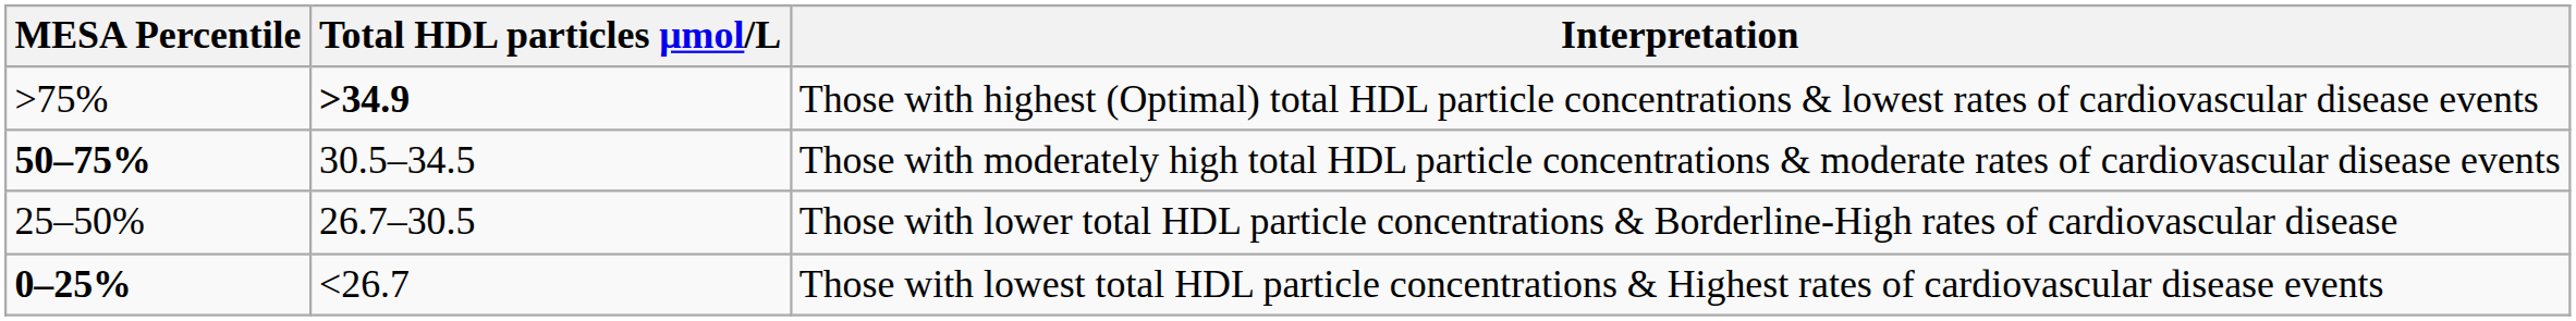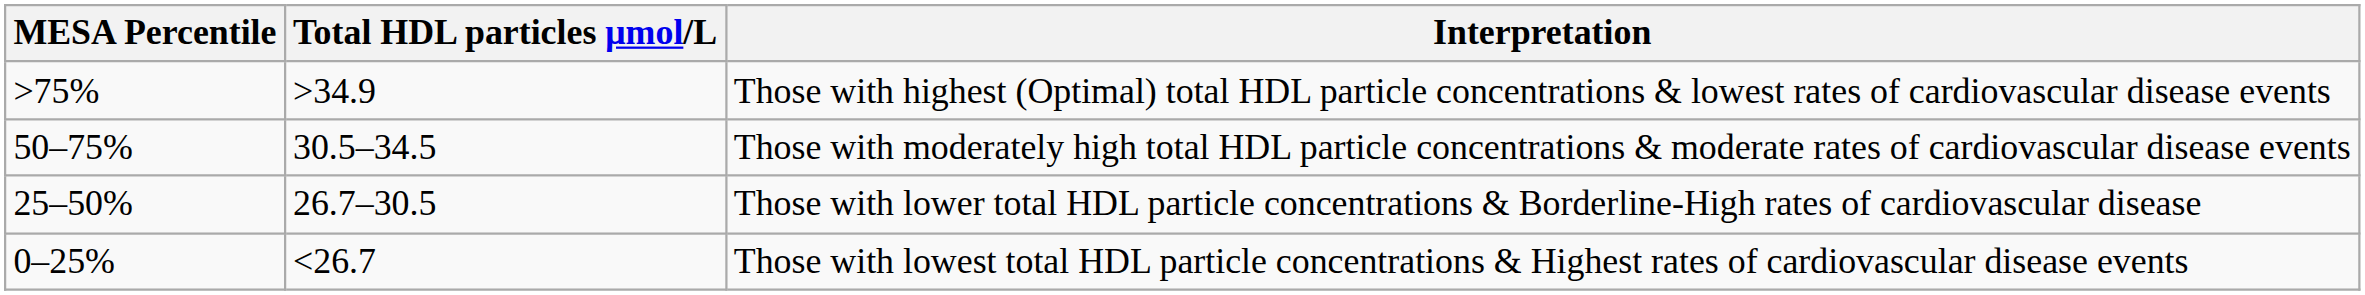row 2 | Total HDL particles μmol/L: bold -> normal
row 3 | MESA Percentile: bold -> normal
row 5 | MESA Percentile: bold -> normal
